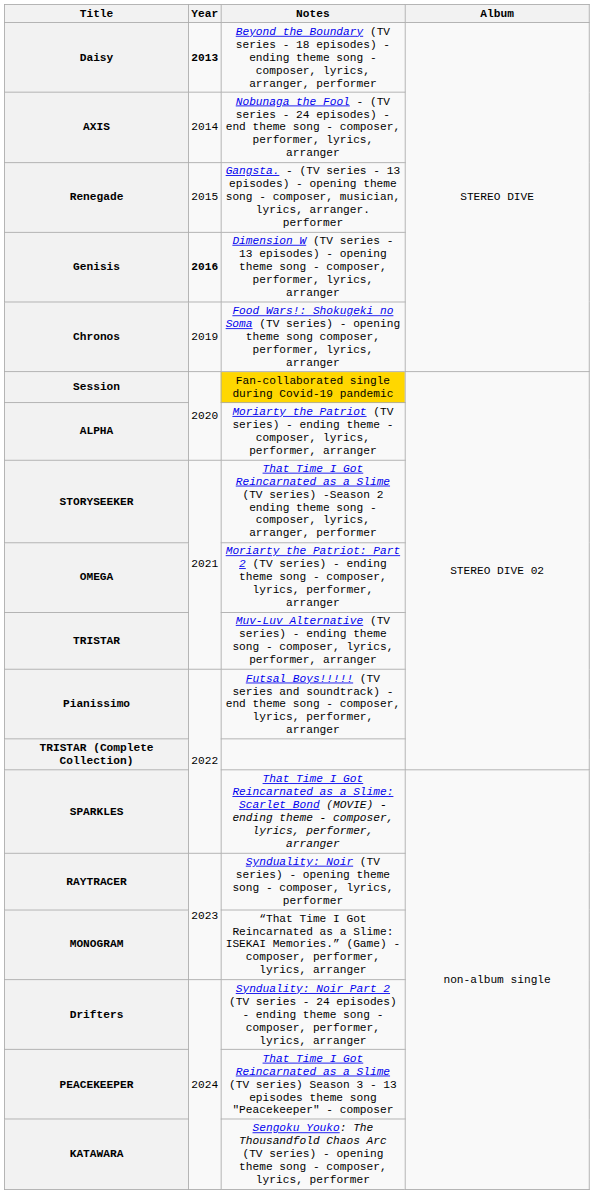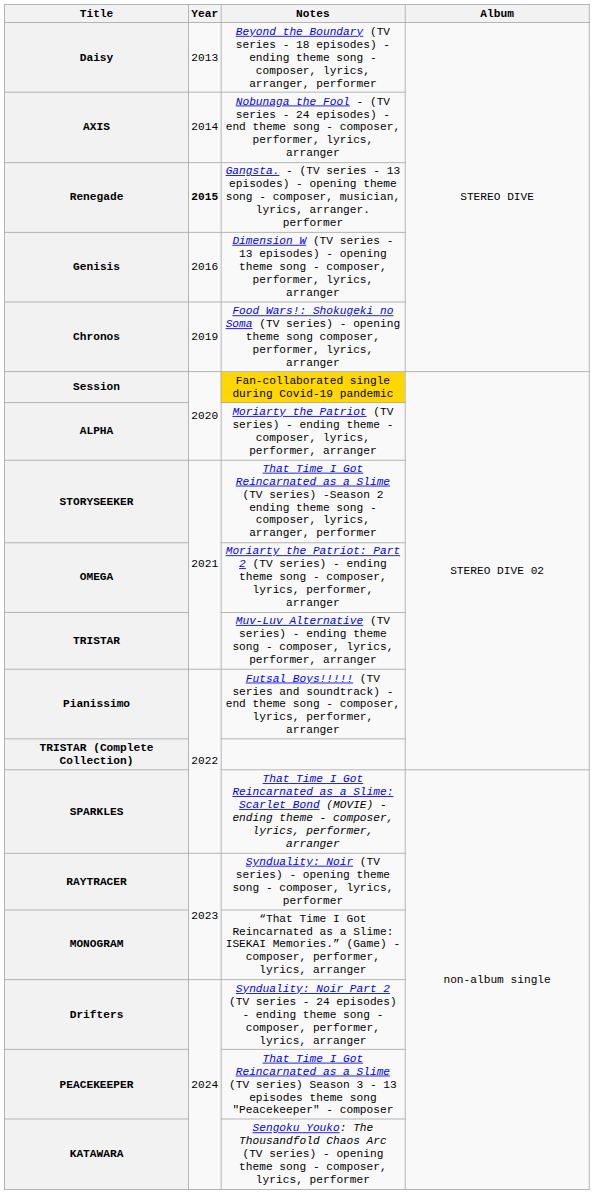Daisy | Year: bold -> normal
Renegade | Year: normal -> bold
Genisis | Year: bold -> normal
